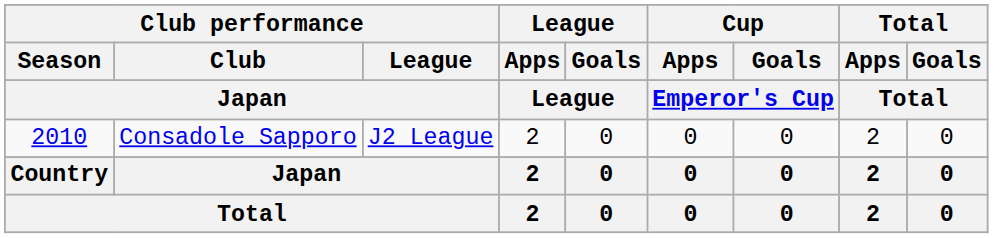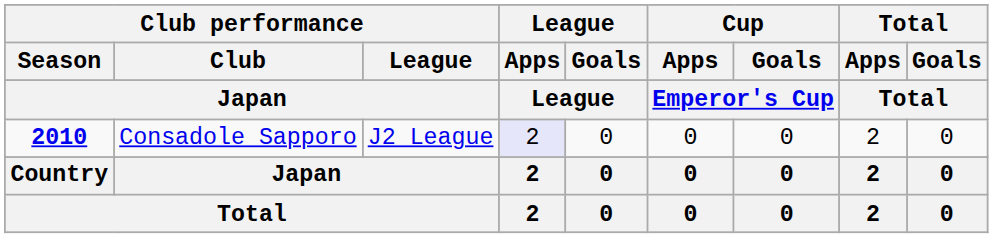Consadole Sapporo | Club performance / Season / Japan: normal -> bold
Consadole Sapporo | League / Apps / League: no background -> lavender background
